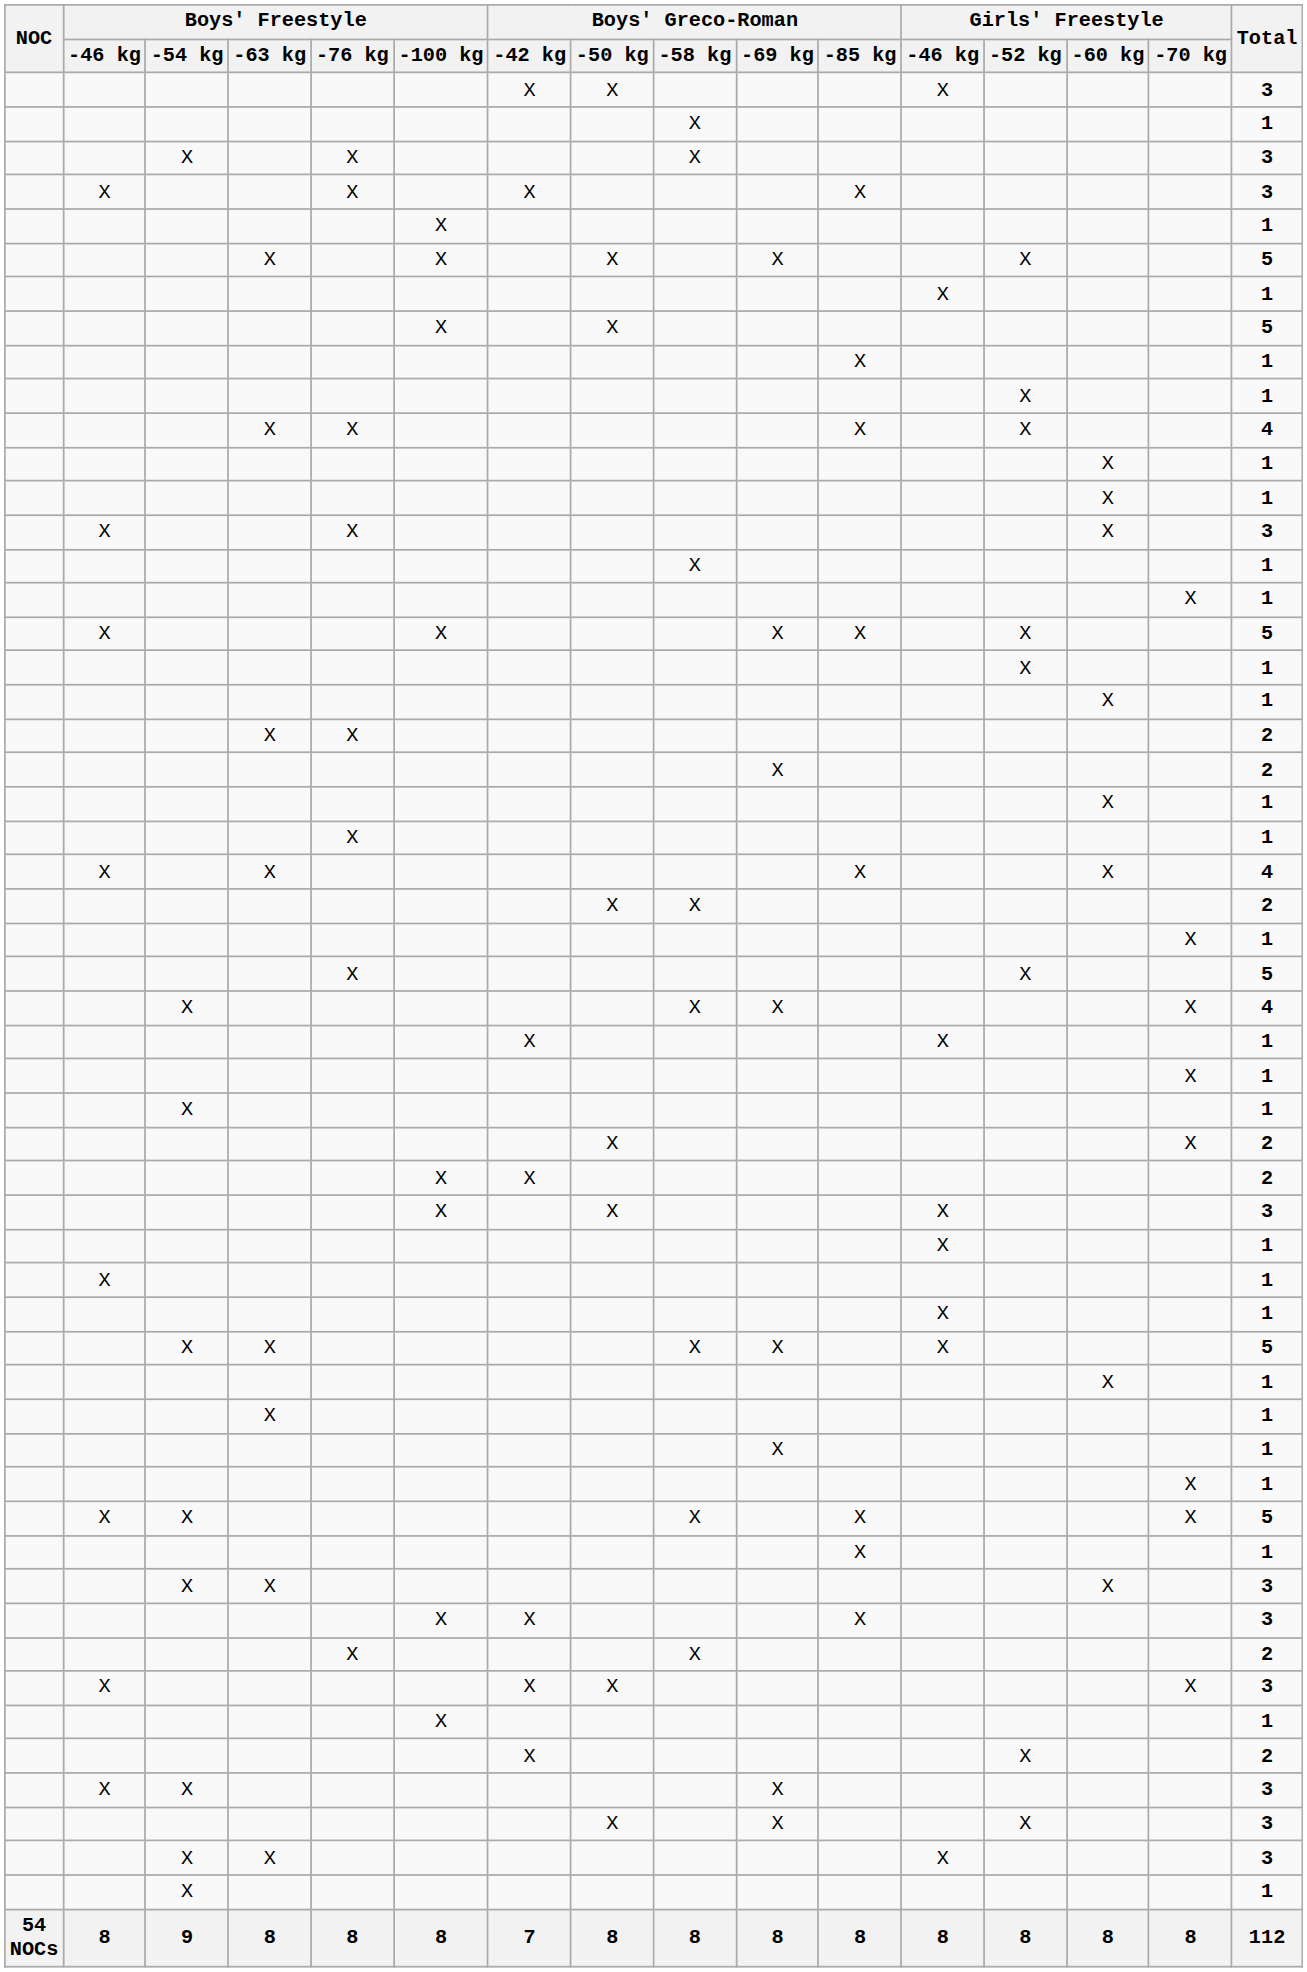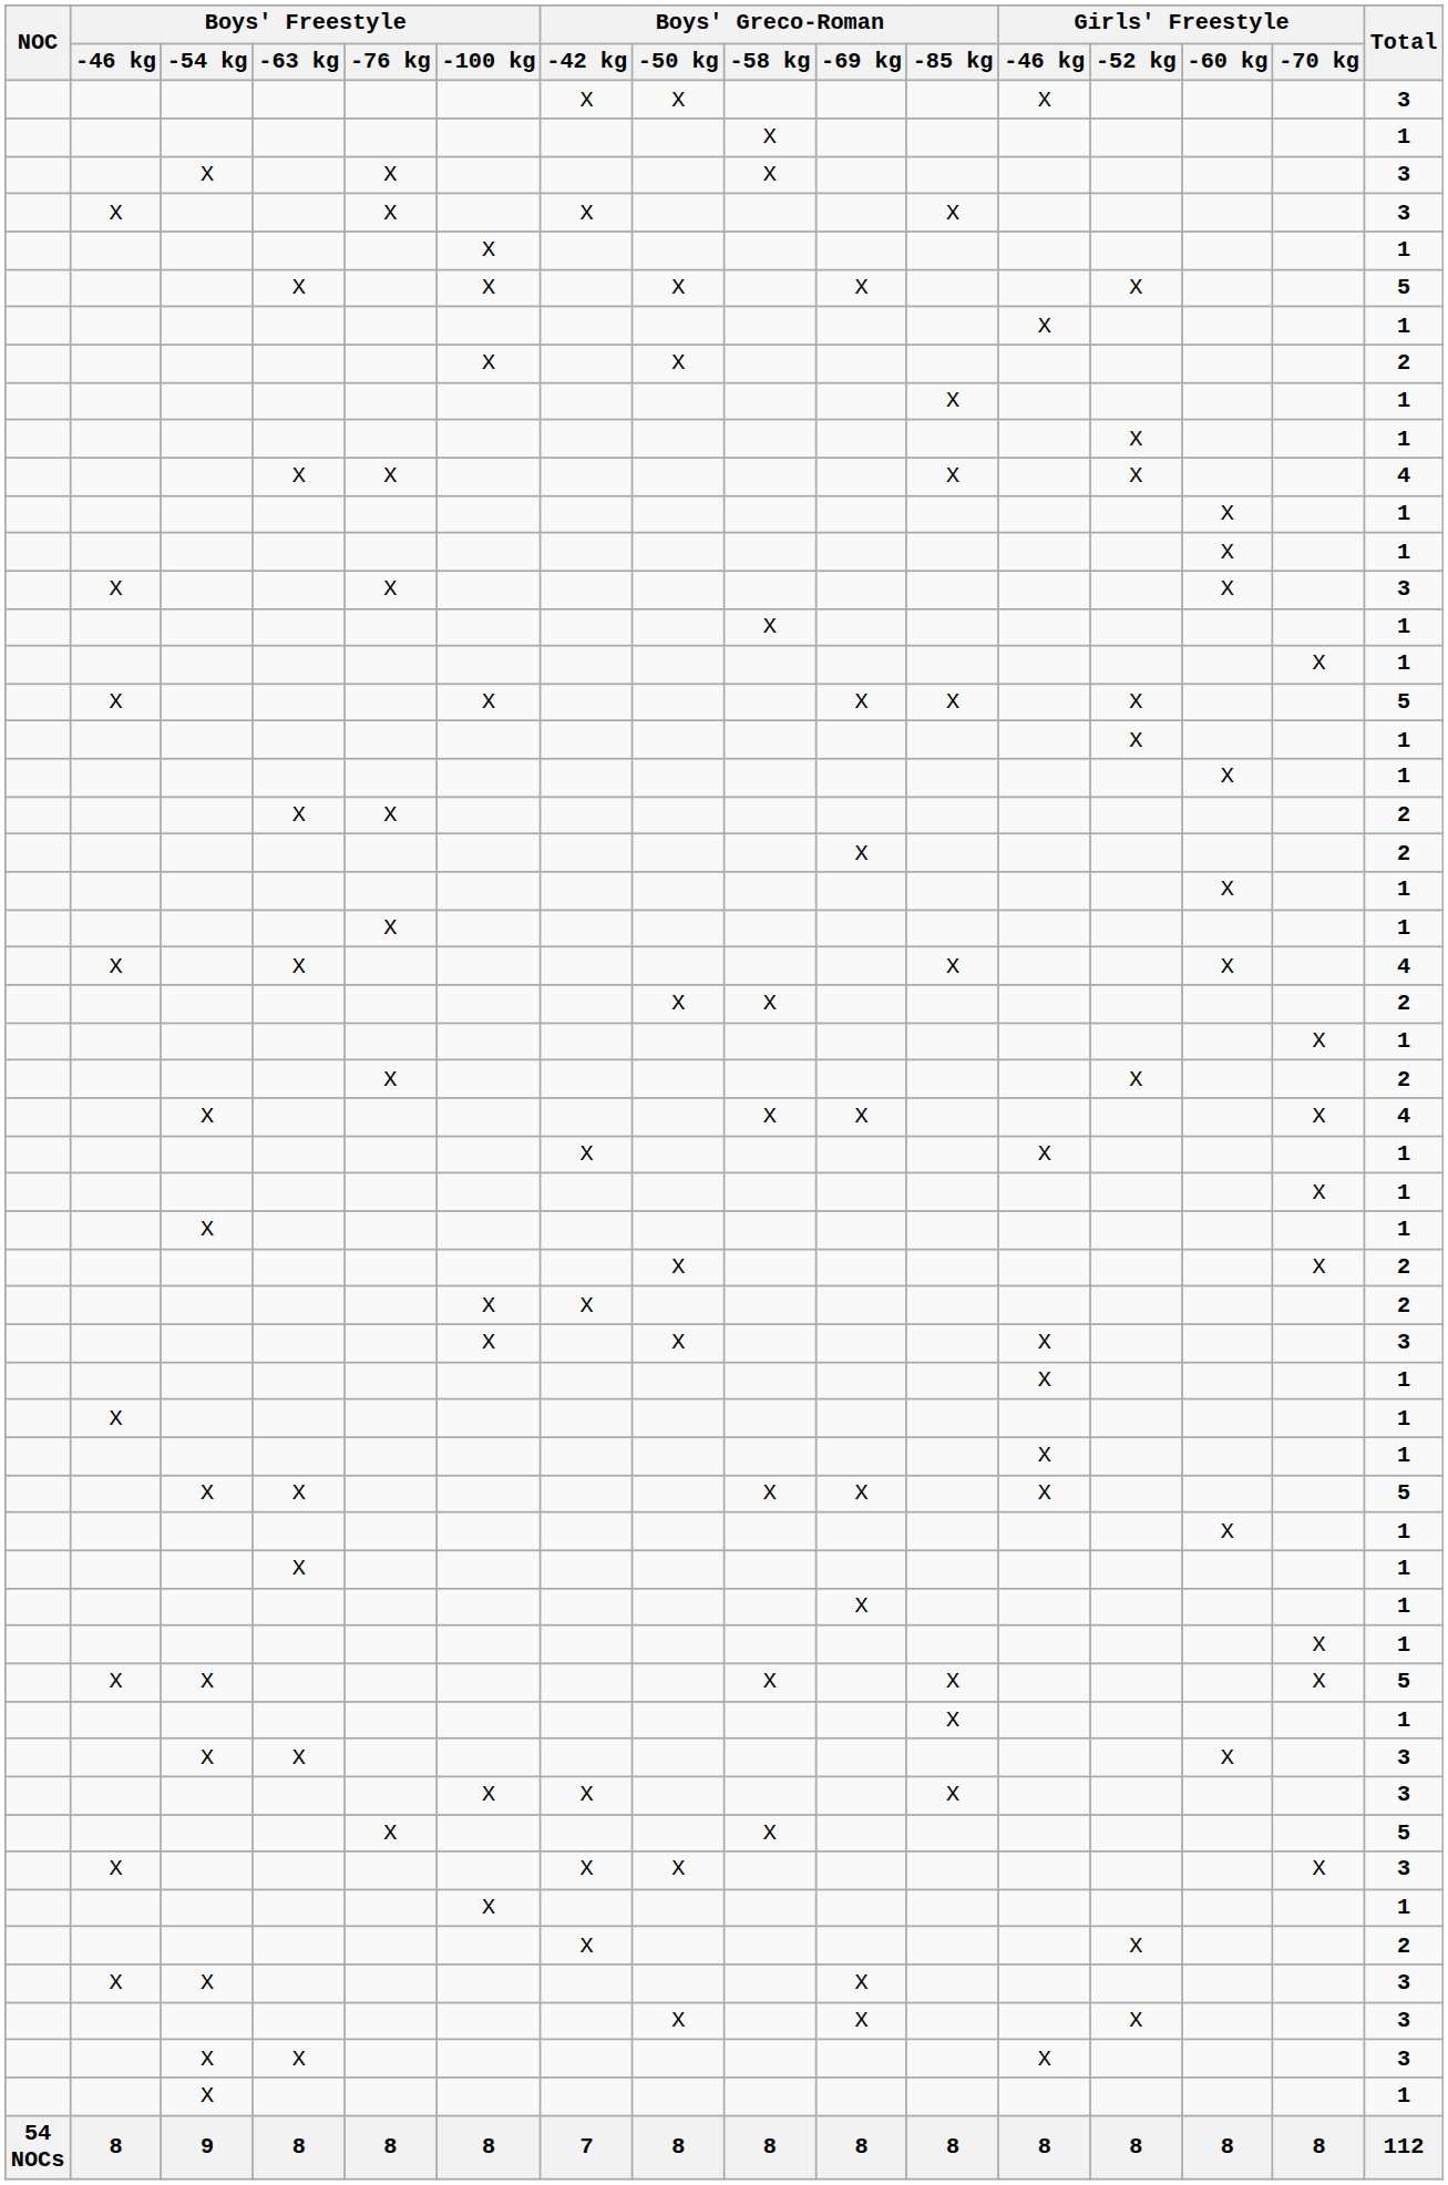row 10 | Total: 5 -> 2
row 29 | Total: 5 -> 2
row 49 | Total: 2 -> 5
